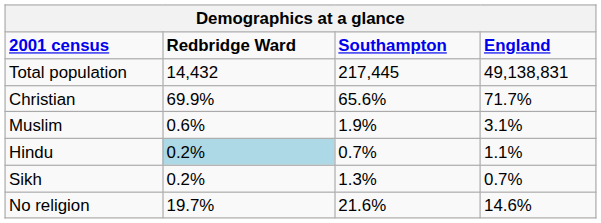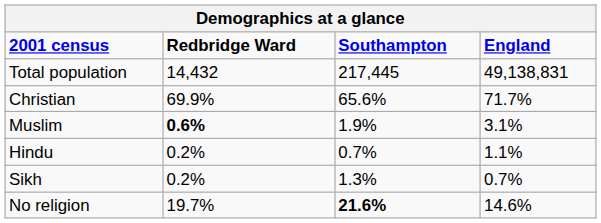Muslim | Redbridge Ward: normal -> bold
Hindu | Redbridge Ward: lightblue background -> no background
No religion | Southampton: normal -> bold
